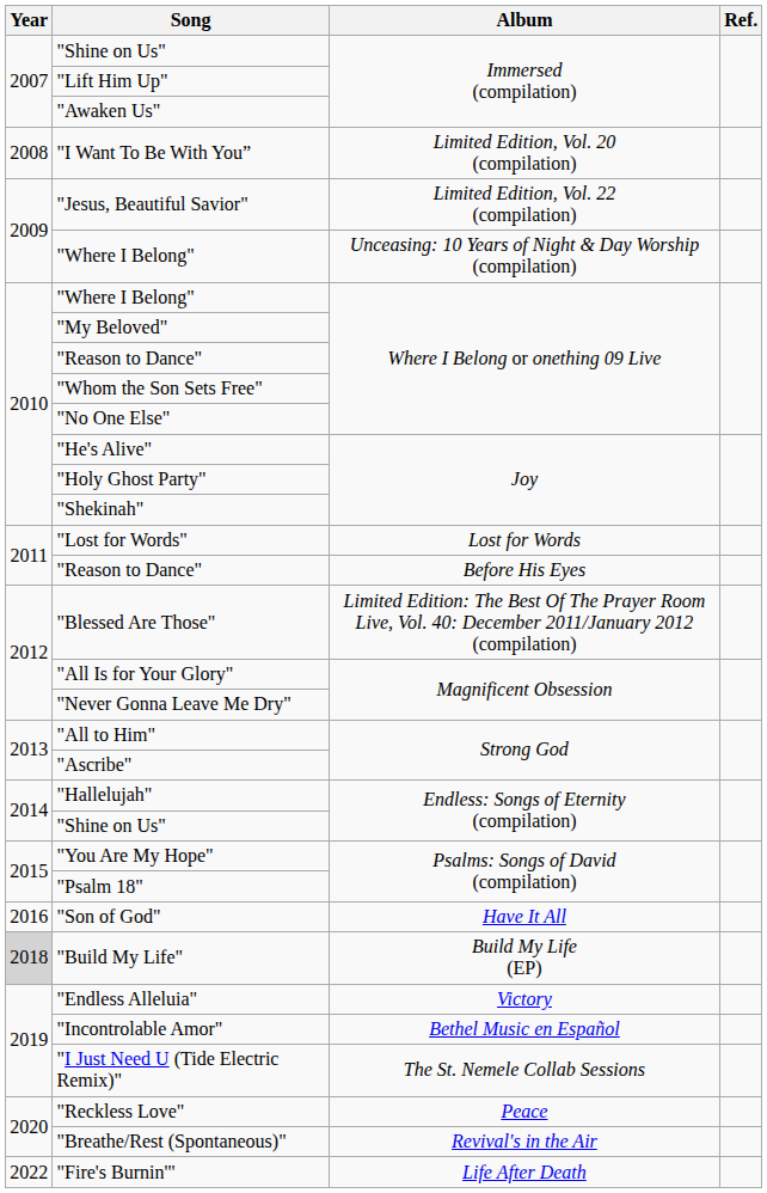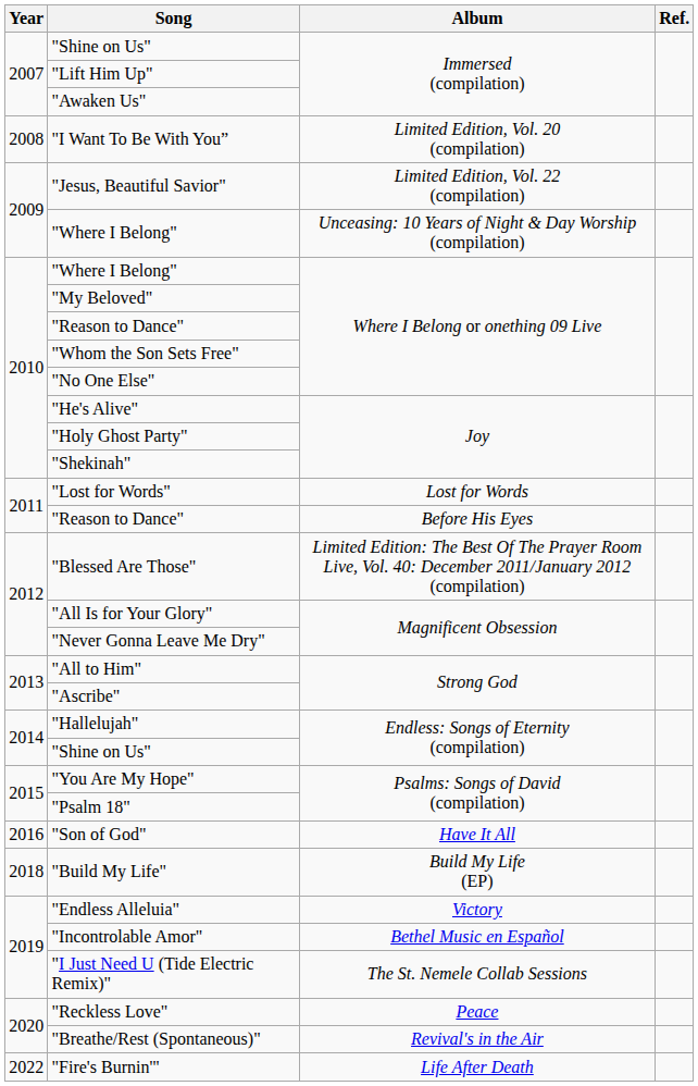"Build My Life" | Year: lightgrey background -> no background
